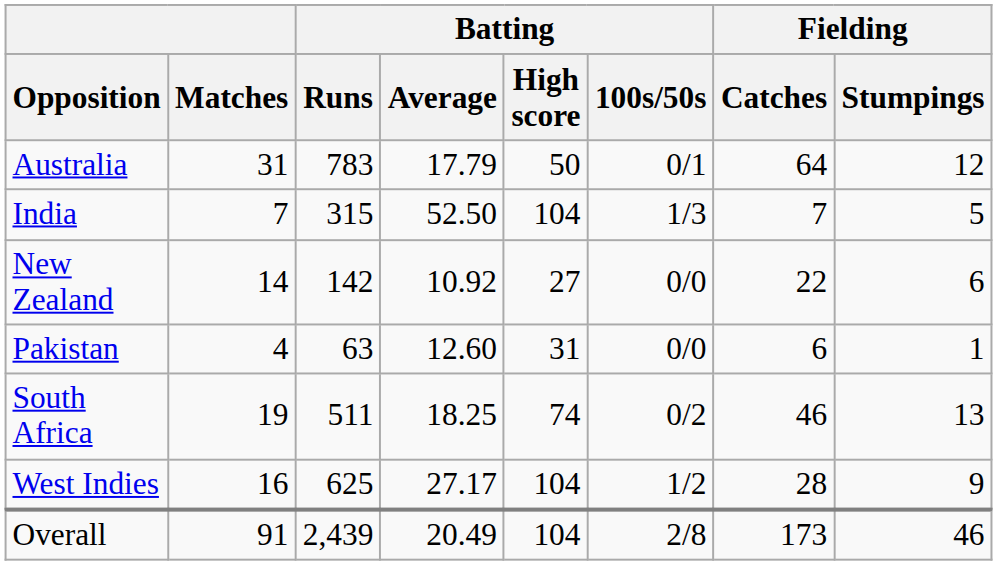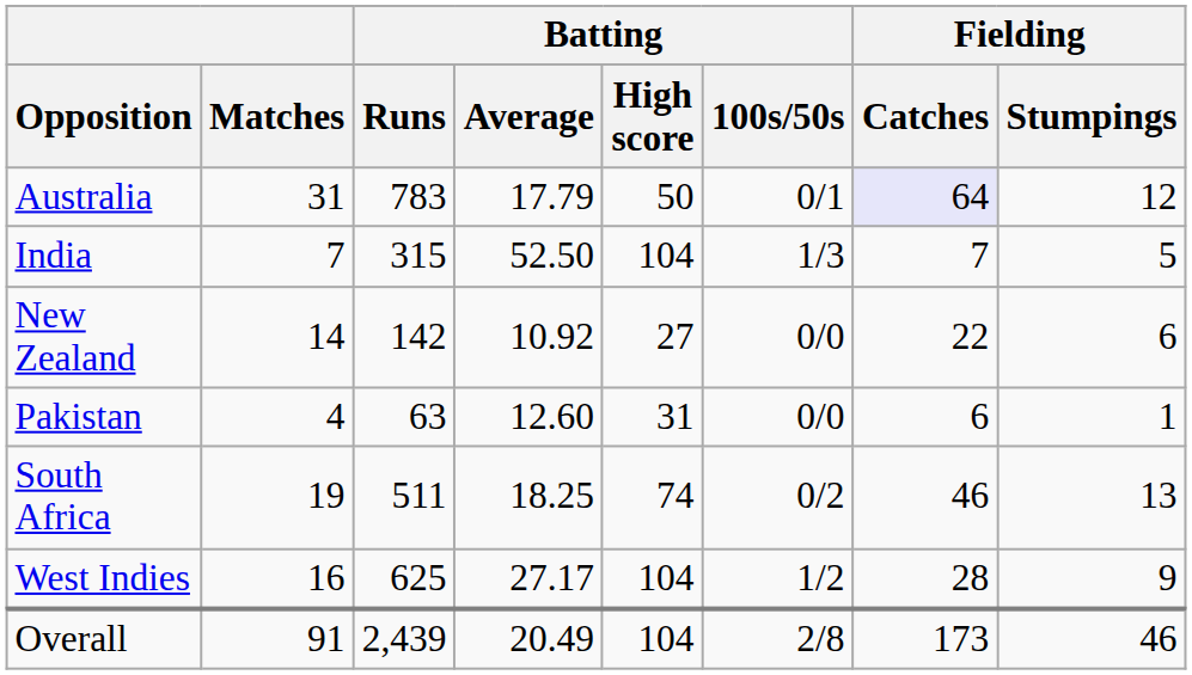Australia | Fielding / Catches: no background -> lavender background
